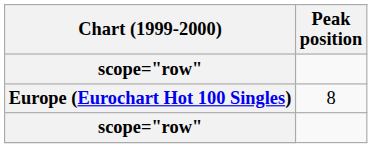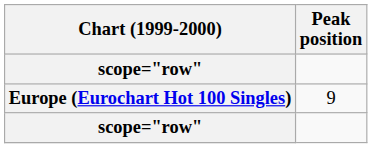Europe (Eurochart Hot 100 Singles) | Peak position: 8 -> 9
